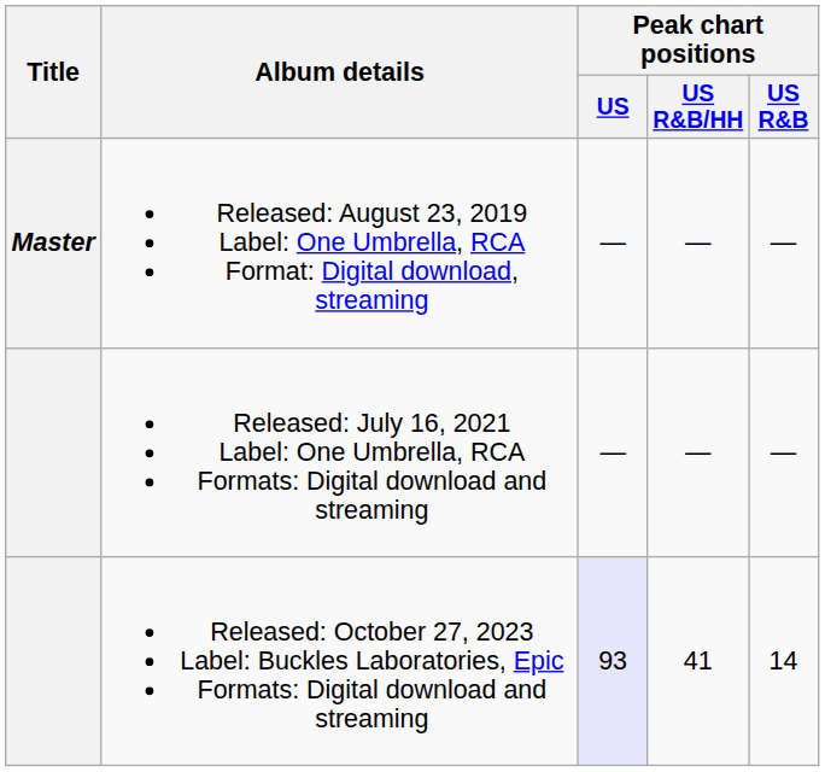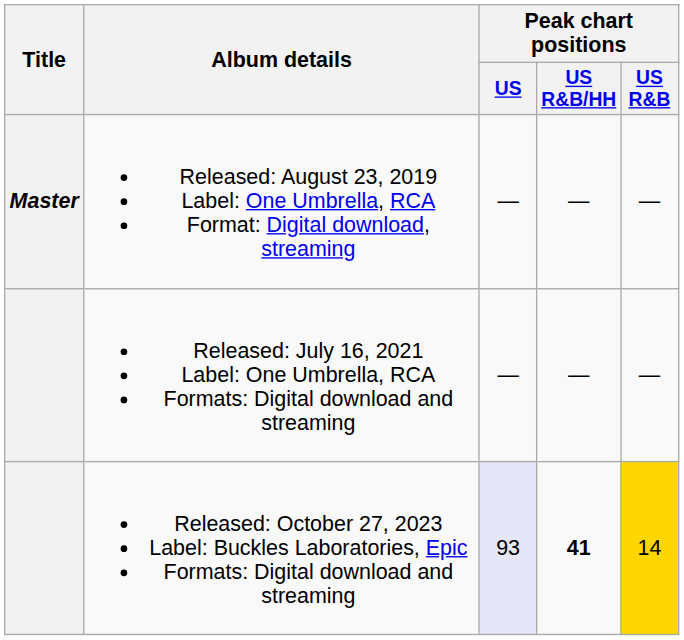row 5 | Peak chart positions / US R&B/HH: normal -> bold
row 5 | Peak chart positions / US R&B: no background -> gold background
